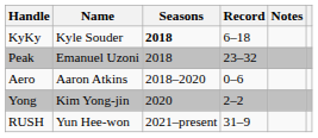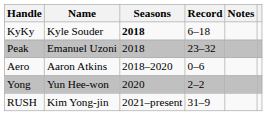Yong | Name: Kim Yong-jin -> Yun Hee-won
RUSH | Name: Yun Hee-won -> Kim Yong-jin
